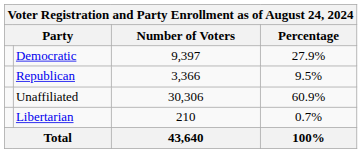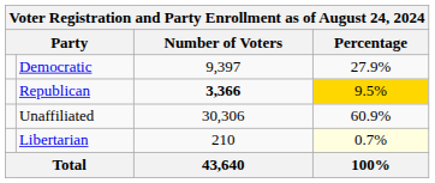Republican | Number of Voters: normal -> bold
Republican | Percentage: no background -> gold background
Libertarian | Percentage: no background -> lightyellow background
